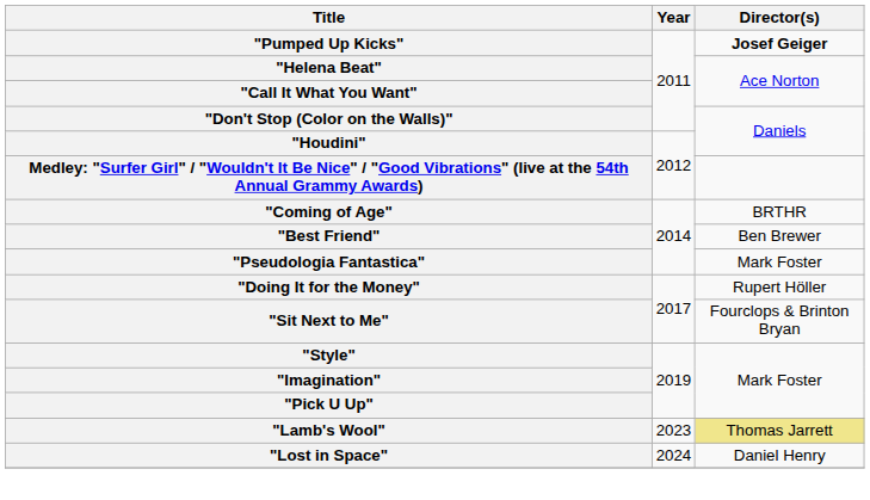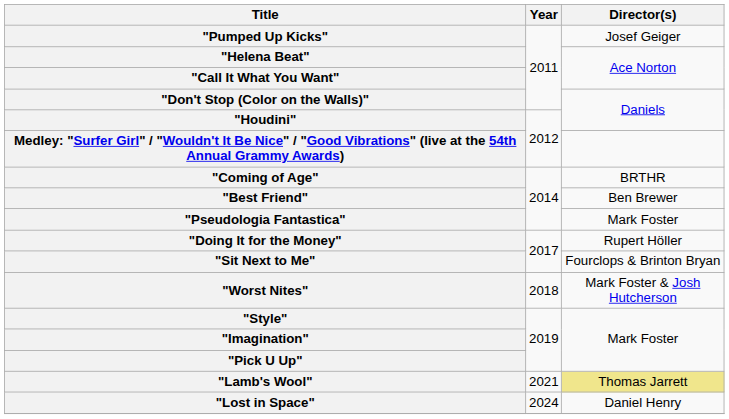"Pumped Up Kicks" | Director(s): bold -> normal
+ row: "Worst Nites" | 2018 | Mark Foster & Josh Hutcherson
"Lamb's Wool" | Year: 2023 -> 2021
